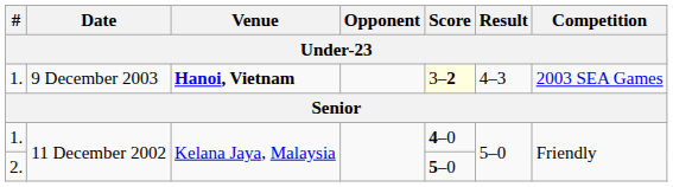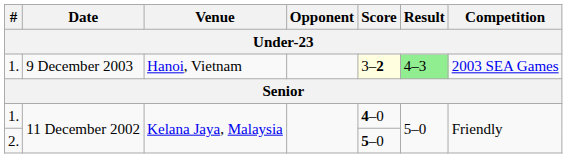1. / 9 December 2003 | Venue: bold -> normal
1. / 9 December 2003 | Result: no background -> lightgreen background
